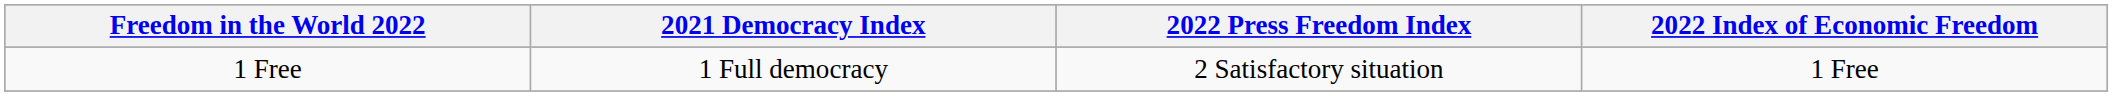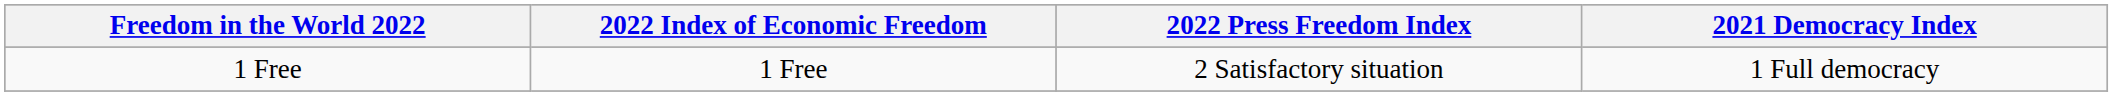columns swapped: 2022 Index of Economic Freedom <-> 2021 Democracy Index
